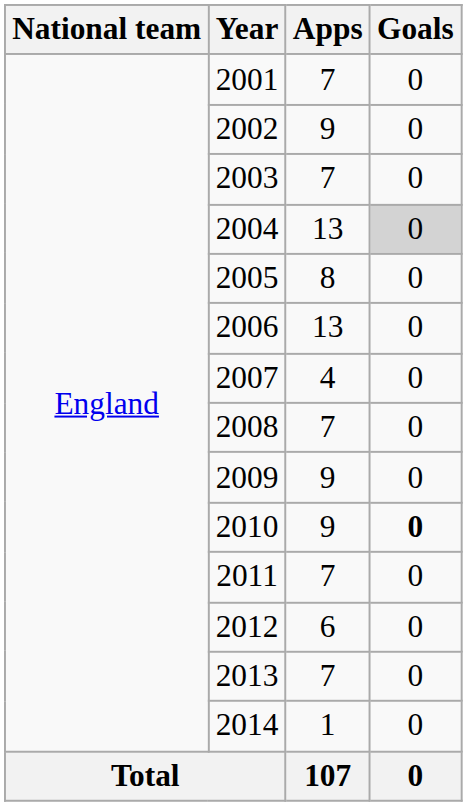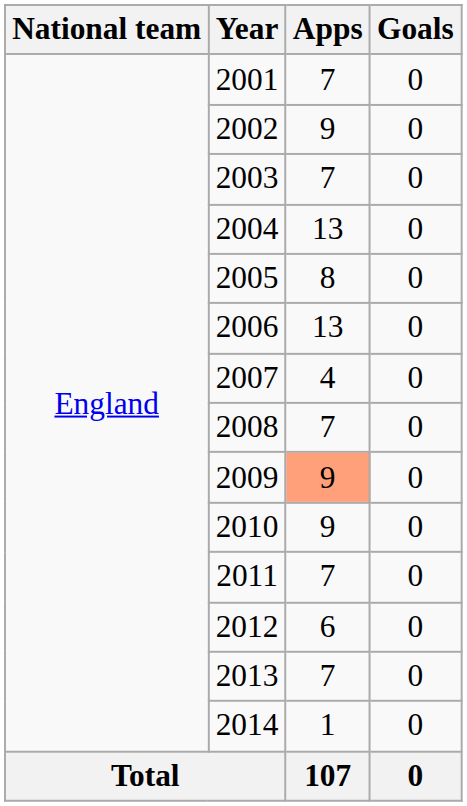2004 | Goals: lightgrey background -> no background
2009 | Apps: no background -> lightsalmon background
2010 | Goals: bold -> normal
